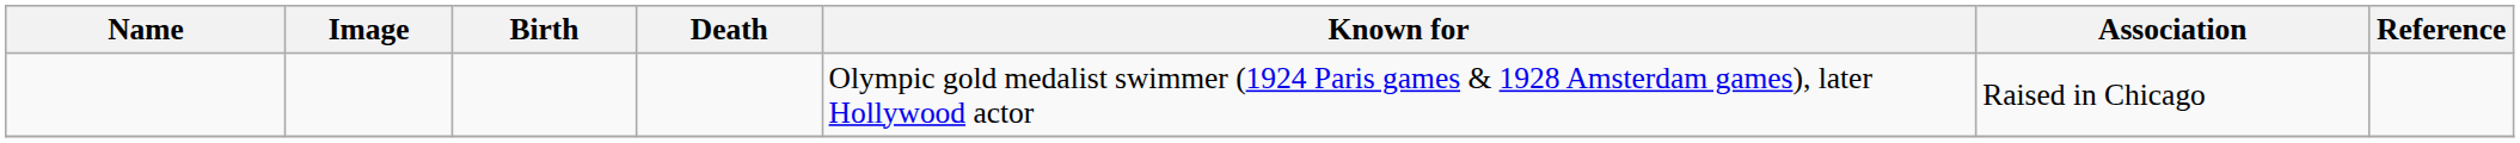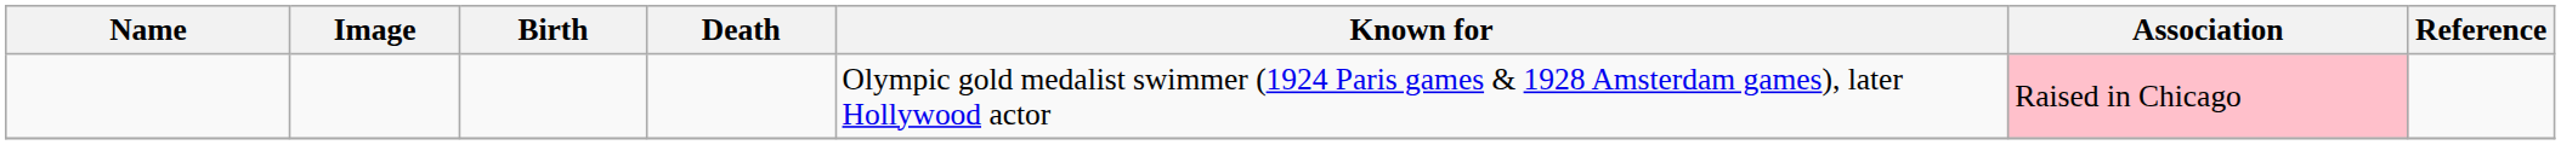row 2 | Association: no background -> pink background
